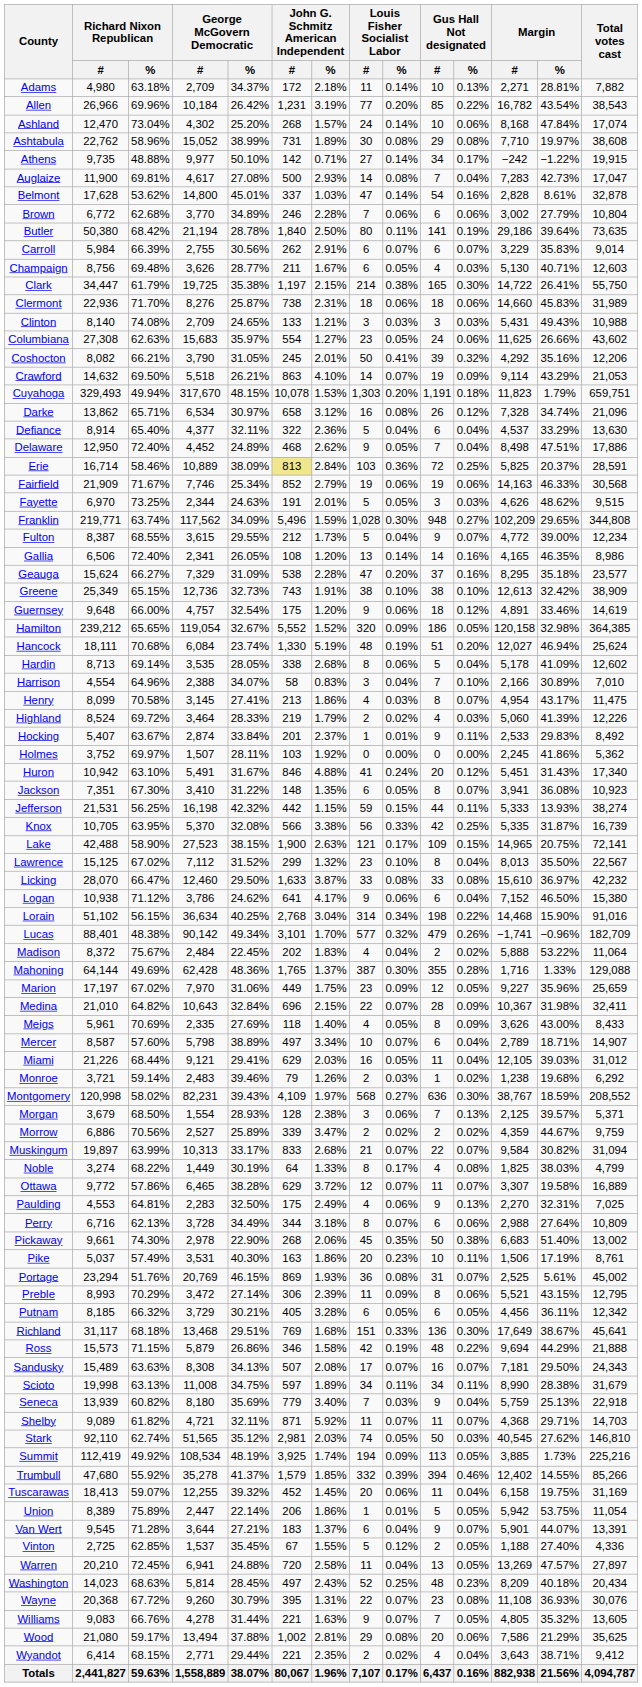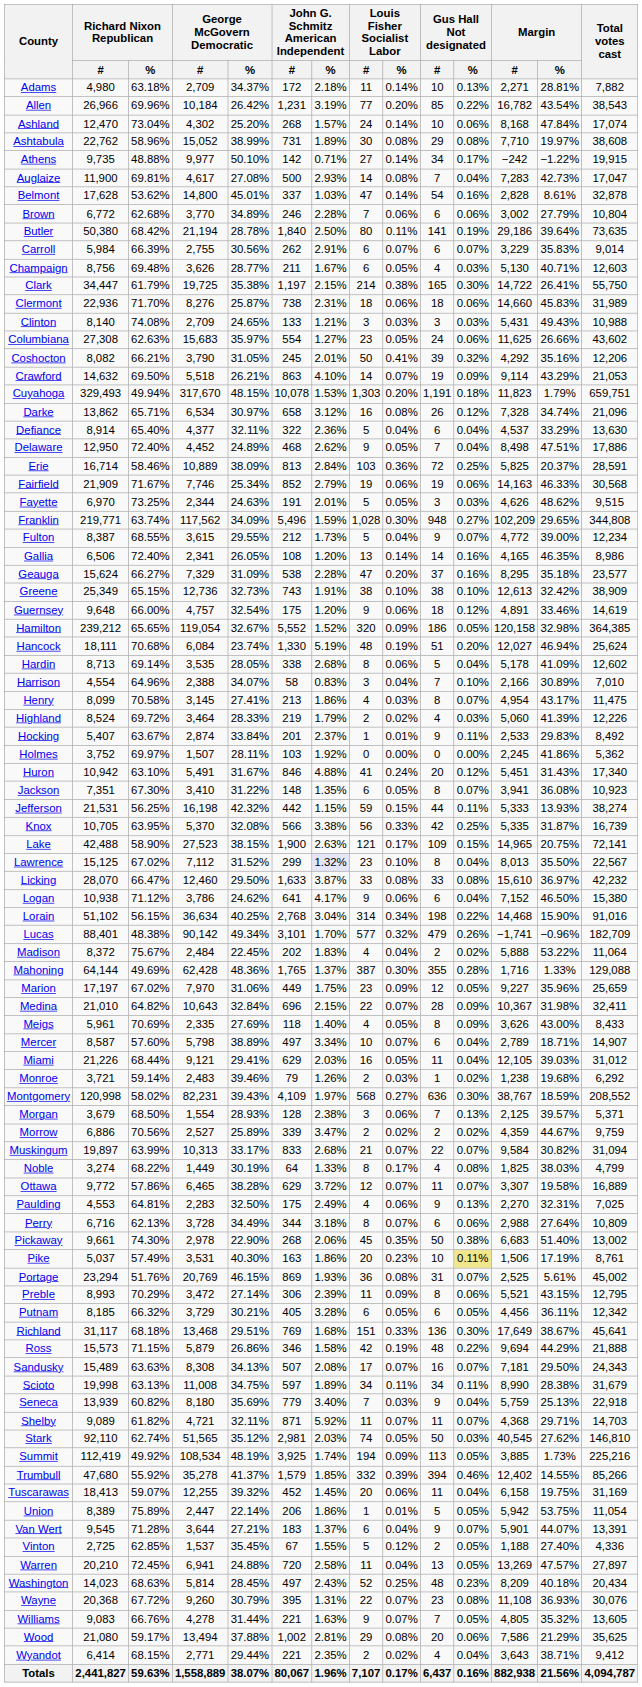Erie | John G. Schmitz American Independent / #: khaki background -> no background
Lawrence | John G. Schmitz American Independent / %: no background -> lavender background
Pike | Gus Hall Not designated / %: no background -> khaki background
